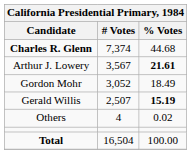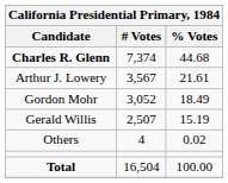Arthur J. Lowery | % Votes: bold -> normal
Gerald Willis | % Votes: bold -> normal
